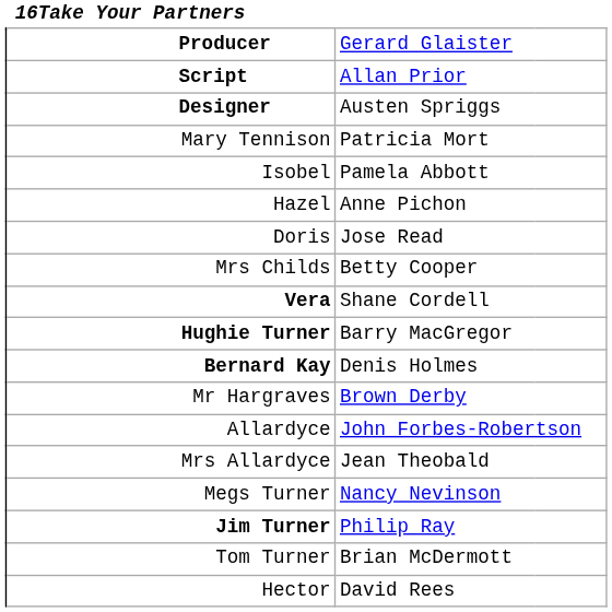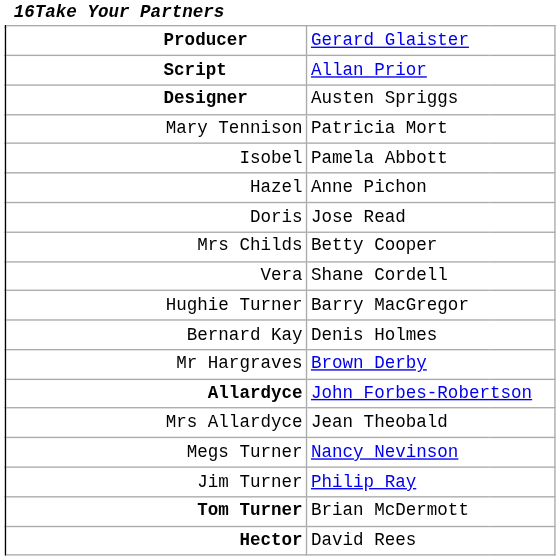Vera | column 2: bold -> normal
Hughie Turner | column 2: bold -> normal
Bernard Kay | column 2: bold -> normal
Allardyce | column 2: normal -> bold
Jim Turner | column 2: bold -> normal
Tom Turner | column 2: normal -> bold
Hector | column 2: normal -> bold
